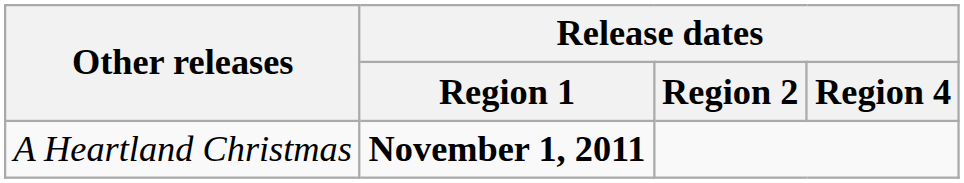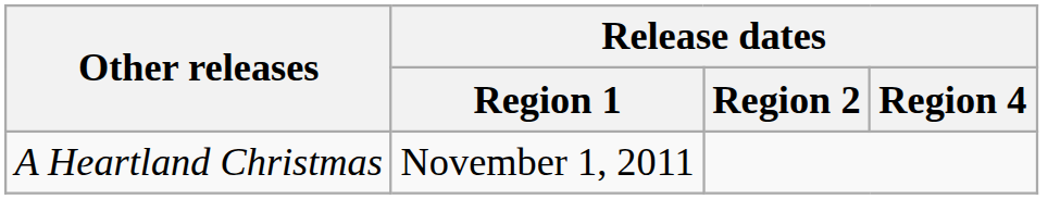A Heartland Christmas | Release dates / Region 1: bold -> normal
